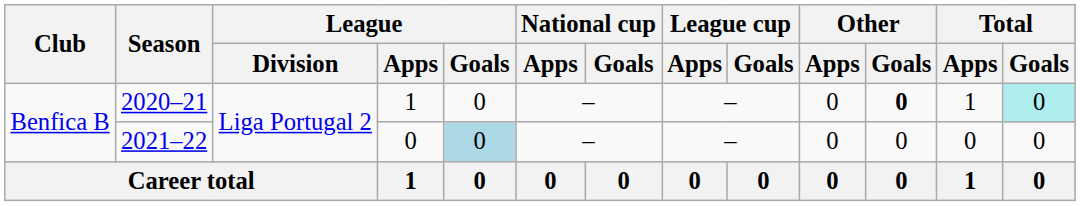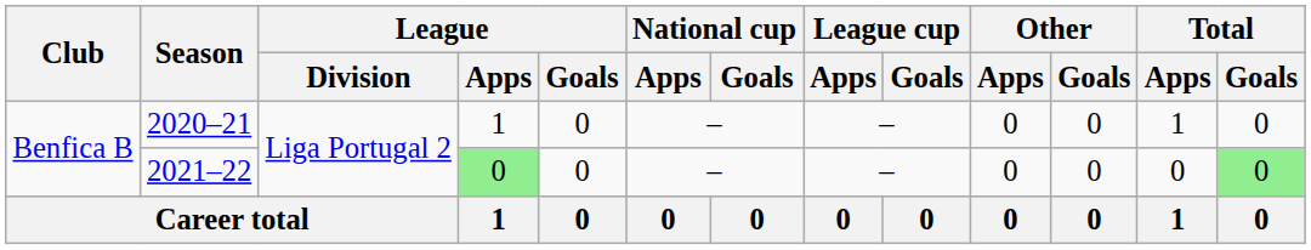2020–21 | Other / Goals: bold -> normal
2020–21 | Total / Goals: paleturquoise background -> no background
2021–22 | League / Apps: no background -> lightgreen background
2021–22 | League / Goals: lightblue background -> no background
2021–22 | Total / Goals: no background -> lightgreen background
